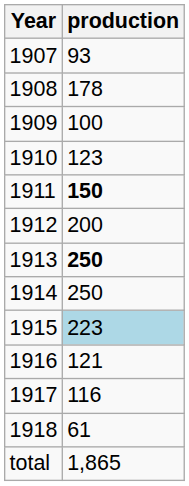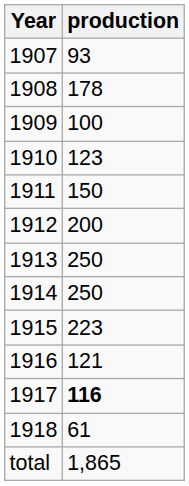1911 | production: bold -> normal
1913 | production: bold -> normal
1915 | production: lightblue background -> no background
1917 | production: normal -> bold
